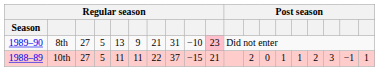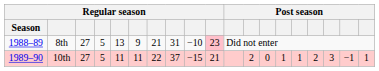8th | Regular season / Season: 1989–90 -> 1988–89
10th | Regular season / Season: 1988–89 -> 1989–90
